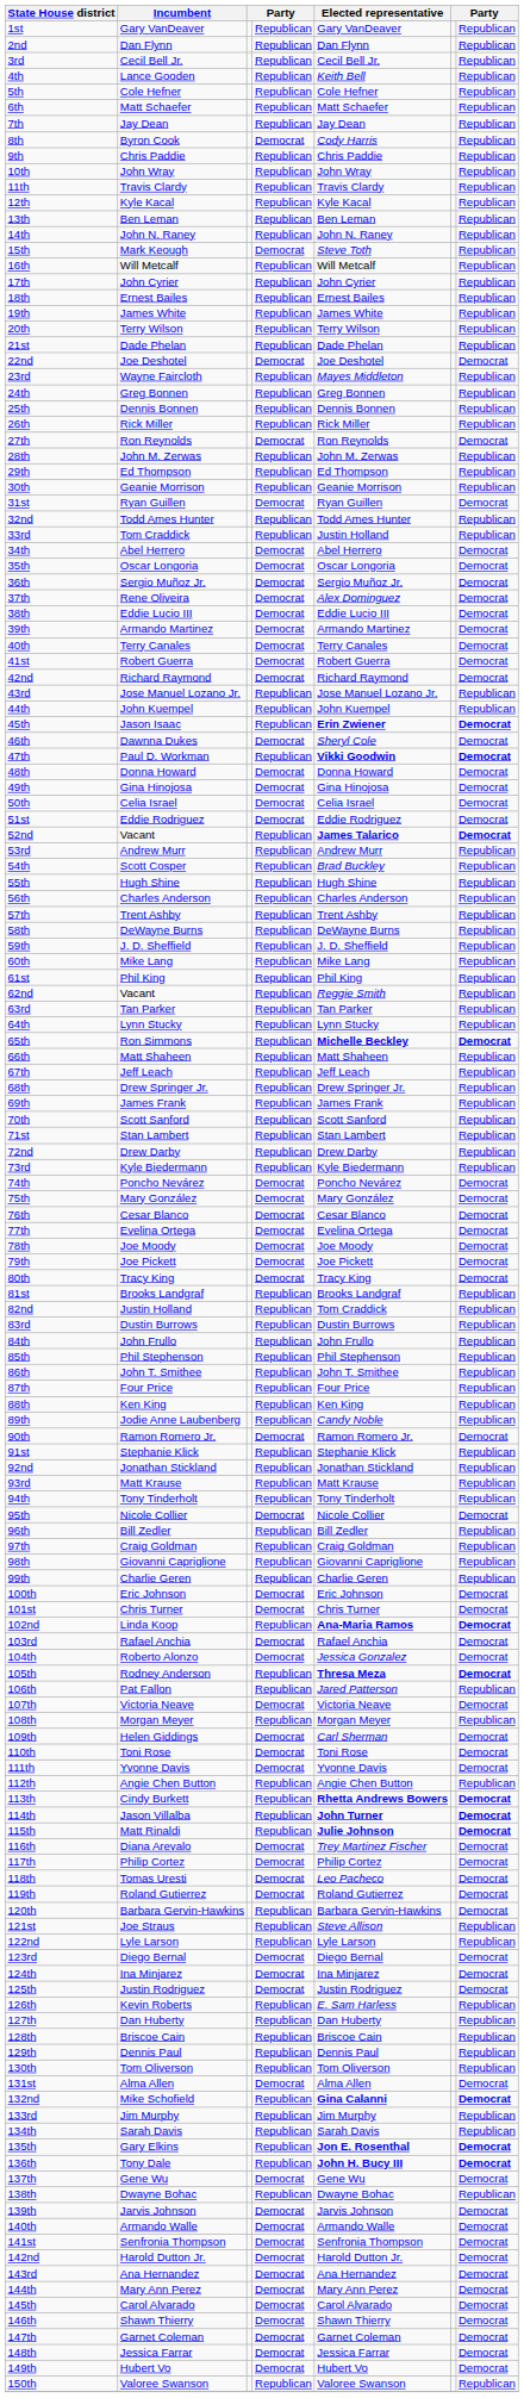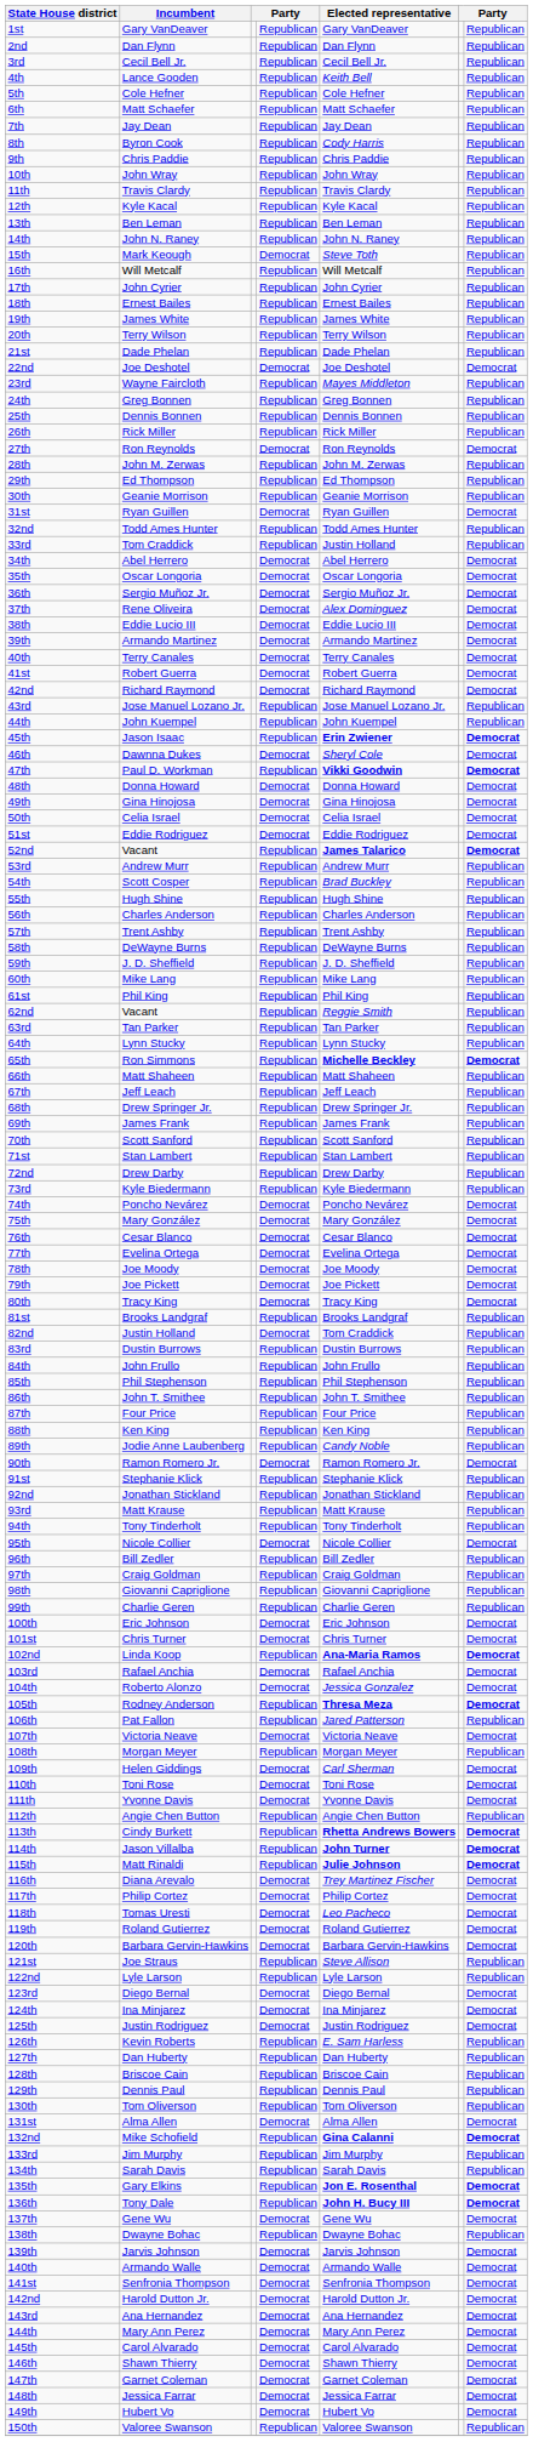8th | column 4: Democrat -> Republican
82nd | column 4: Republican -> Democrat
120th | column 4: Republican -> Democrat
